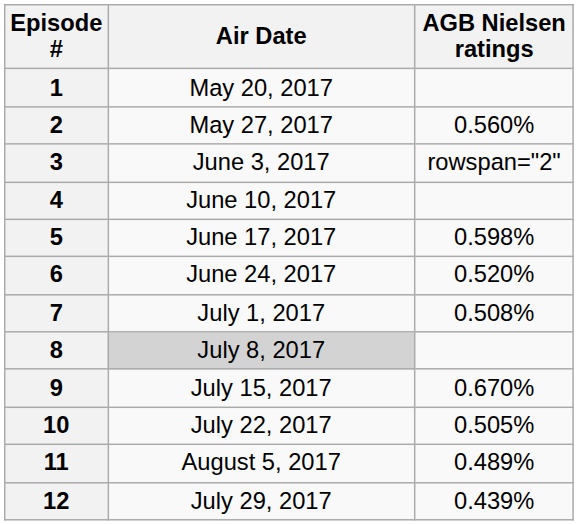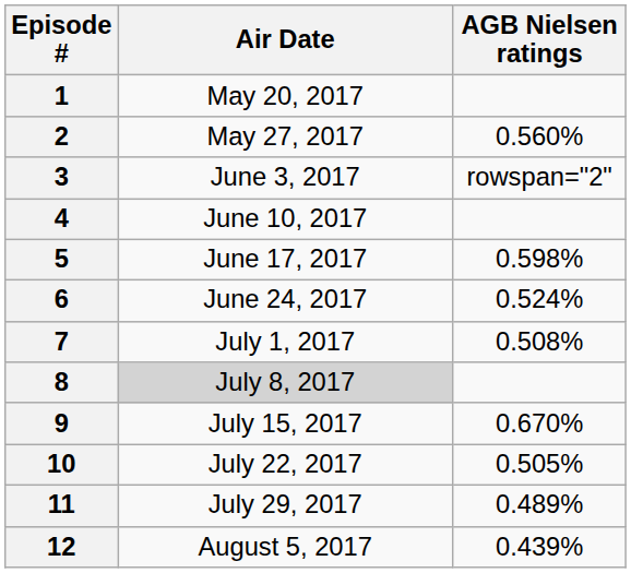6 | AGB Nielsen ratings: 0.520% -> 0.524%
11 | Air Date: August 5, 2017 -> July 29, 2017
12 | Air Date: July 29, 2017 -> August 5, 2017
